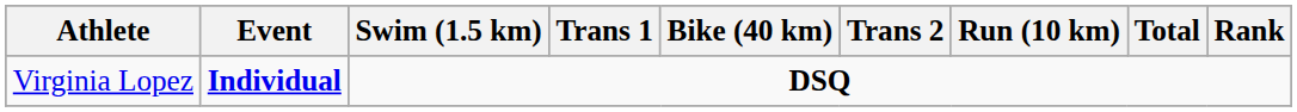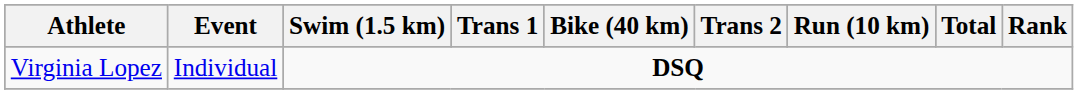Virginia Lopez | Event: bold -> normal
